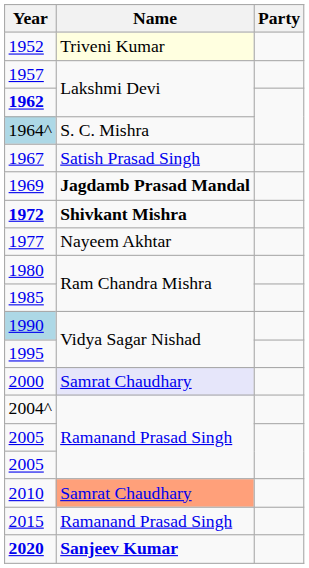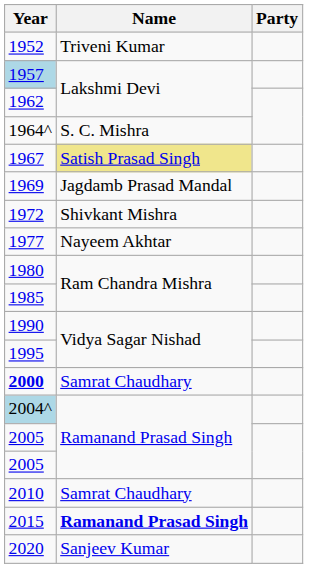1952 | Name: lightyellow background -> no background
1957 | Year: no background -> lightblue background
1962 | Year: bold -> normal
1964^ | Year: lightblue background -> no background
1967 | Name: no background -> khaki background
1969 | Name: bold -> normal
1972 | Year: bold -> normal
1972 | Name: bold -> normal
1990 | Year: lightblue background -> no background
2000 | Year: normal -> bold
2000 | Name: lavender background -> no background
2004^ | Year: no background -> lightblue background
2010 | Name: lightsalmon background -> no background
2015 | Name: normal -> bold
2020 | Year: bold -> normal
2020 | Name: bold -> normal
